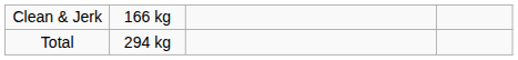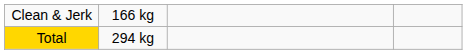row 2 | column 1: no background -> gold background
